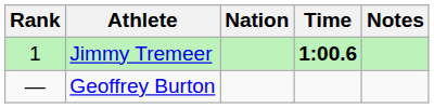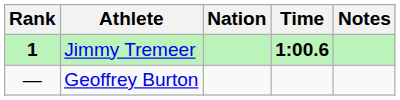Jimmy Tremeer | Rank: normal -> bold
